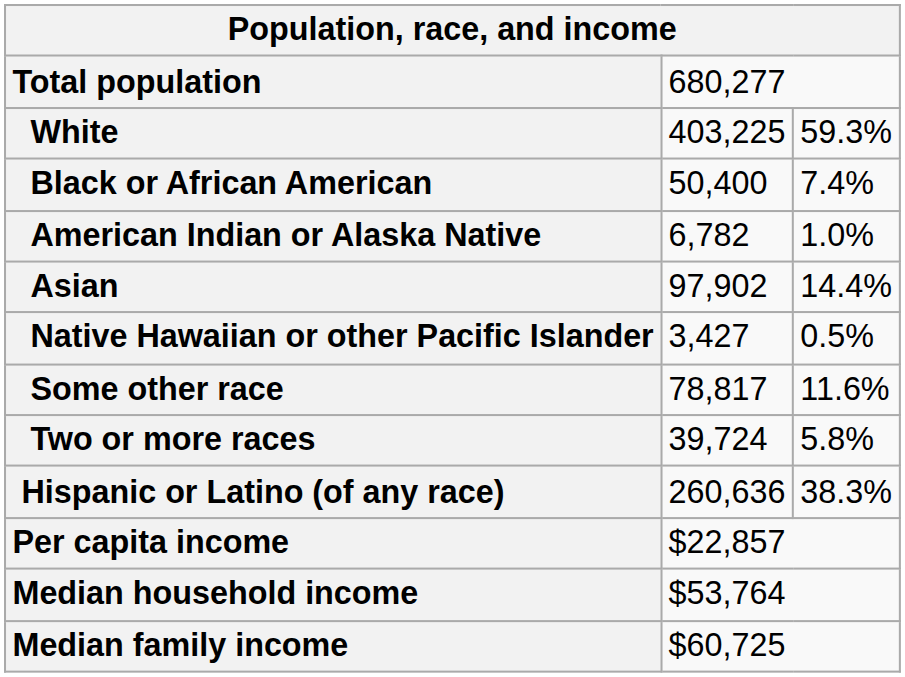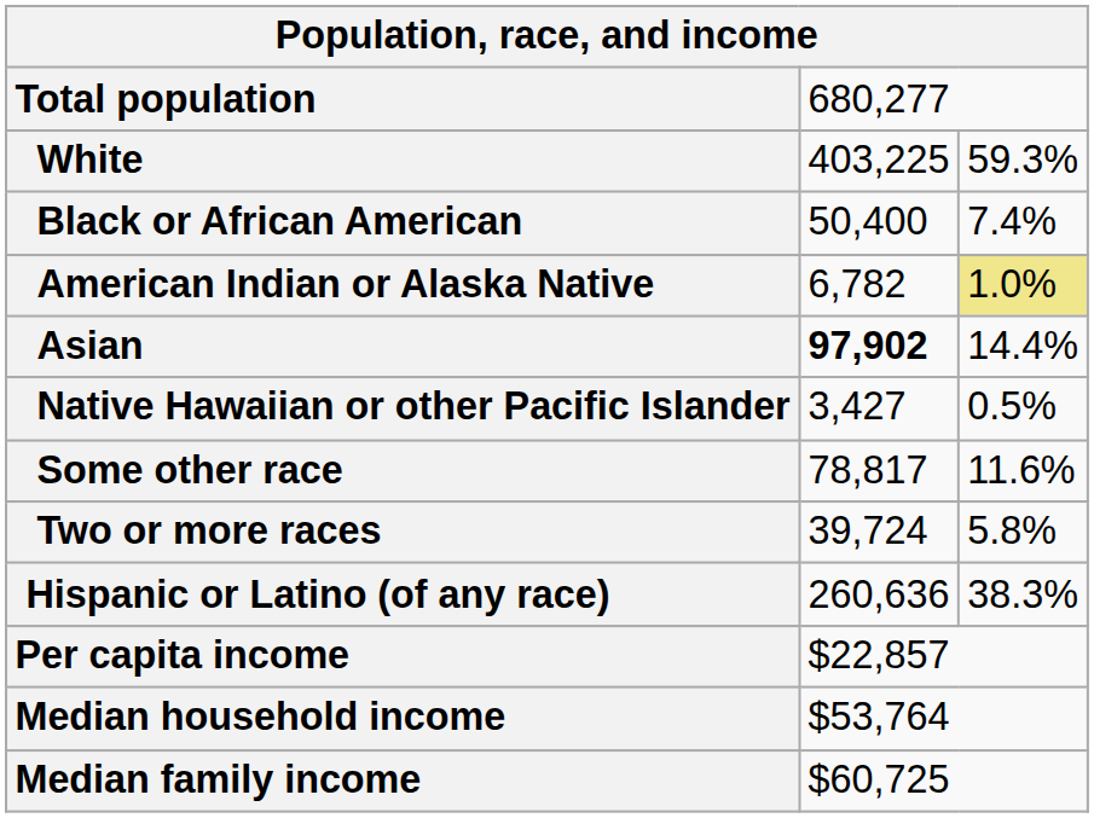American Indian or Alaska Native | column 3: no background -> khaki background
Asian | column 2: normal -> bold
